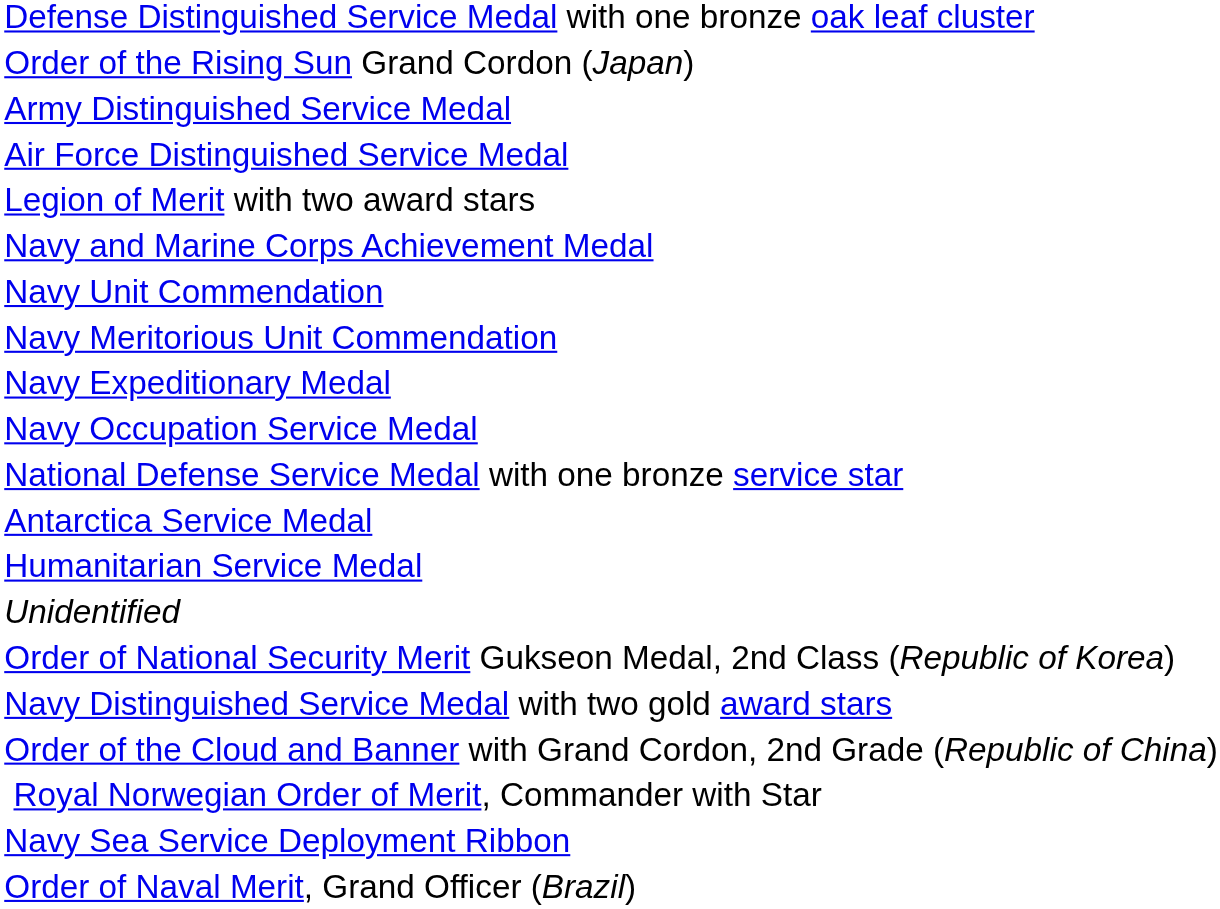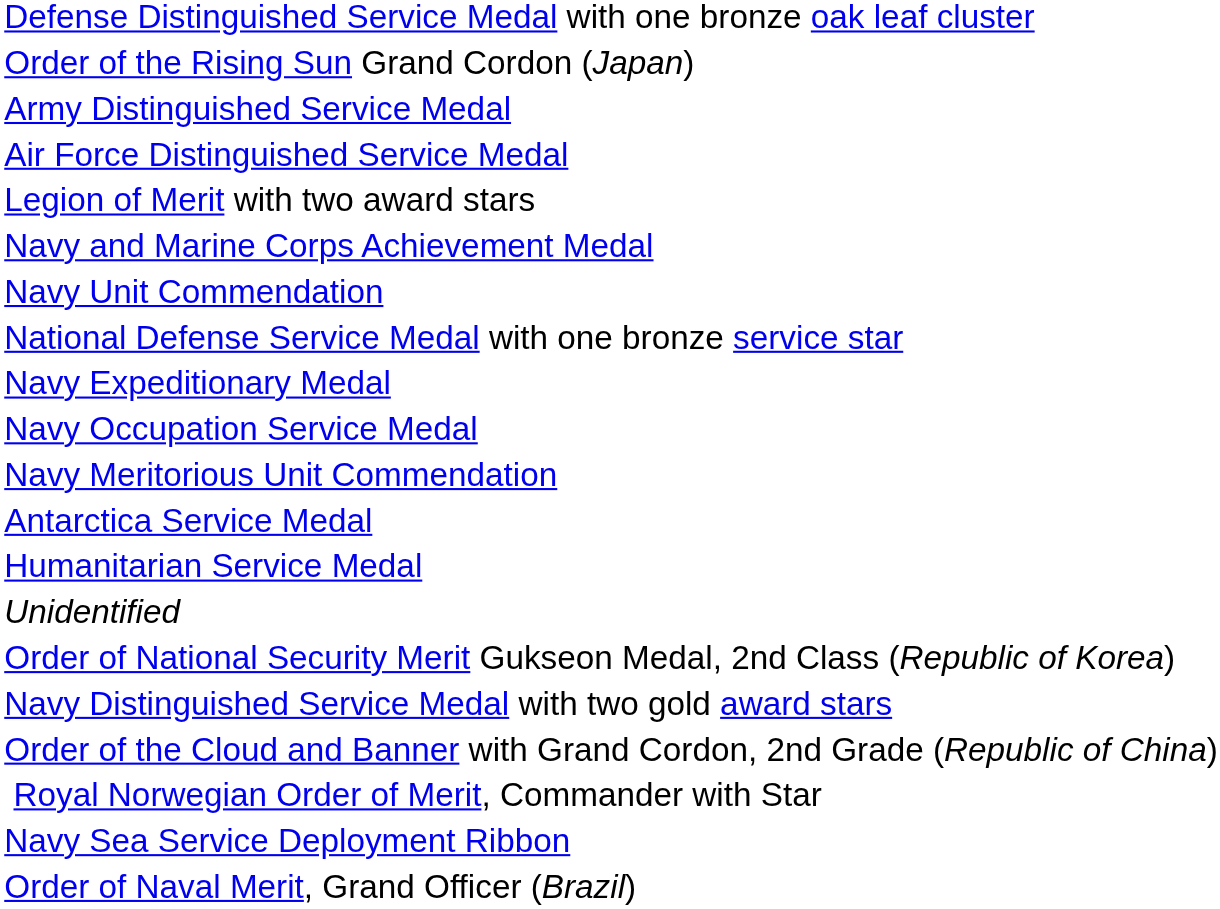row 8 | column 1: Navy Meritorious Unit Commendation -> National Defense Service Medal with one bronze service star
row 11 | column 1: National Defense Service Medal with one bronze service star -> Navy Meritorious Unit Commendation
